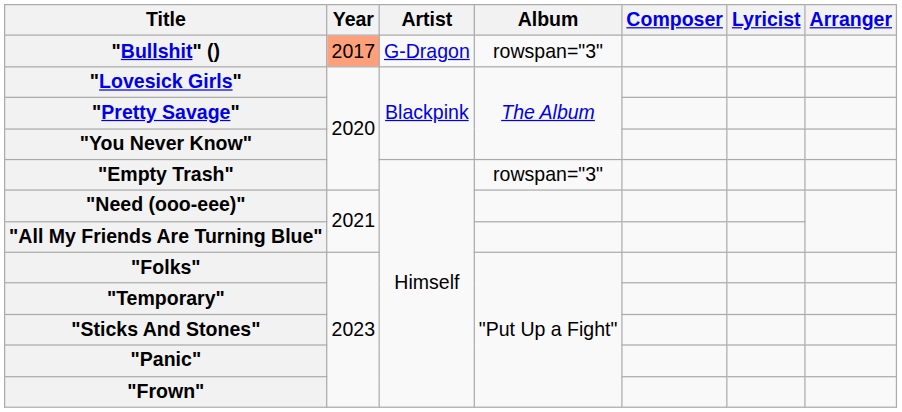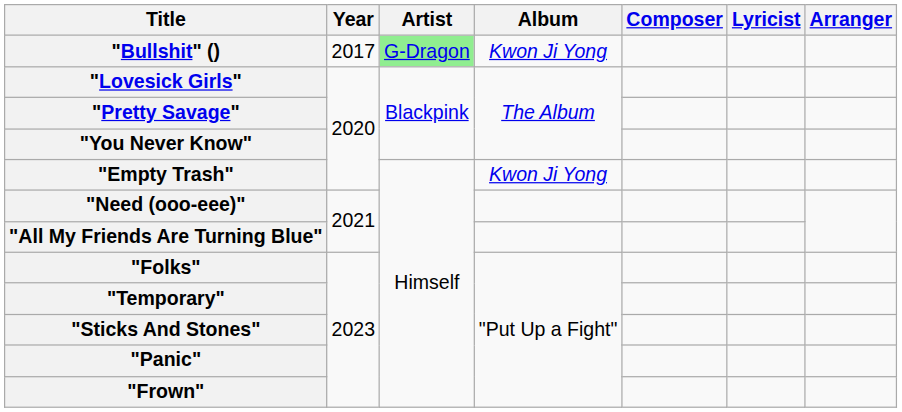"Bullshit" () | Year: lightsalmon background -> no background
"Bullshit" () | Artist: no background -> lightgreen background
"Bullshit" () | Album: rowspan="3" -> Kwon Ji Yong
"Empty Trash" | Album: rowspan="3" -> Kwon Ji Yong
